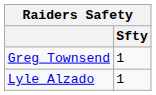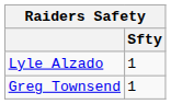rows swapped: Lyle Alzado <-> Greg Townsend
